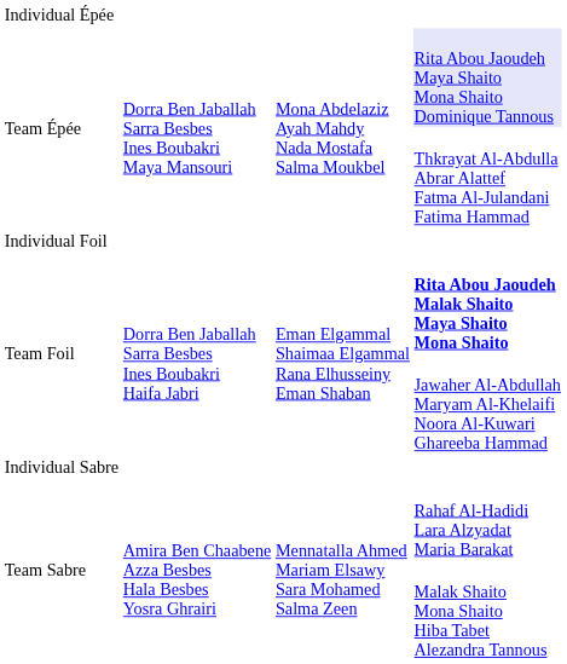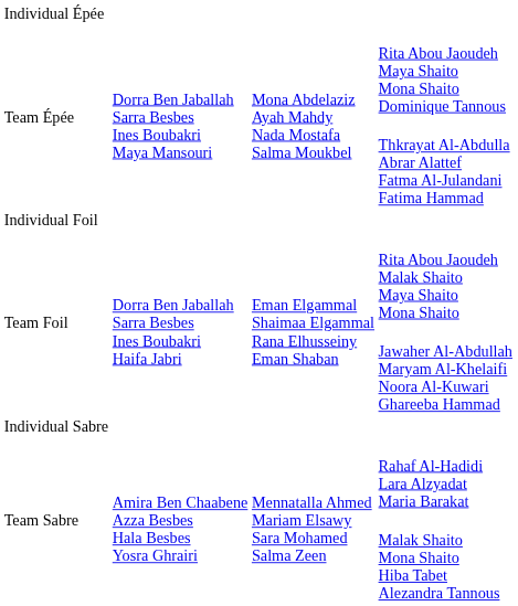Rita Abou Jaoudeh Maya Shaito Mona Shaito Dominique Tannous | column 4: lavender background -> no background
Rita Abou Jaoudeh Malak Shaito Maya Shaito Mona Shaito | column 4: bold -> normal
